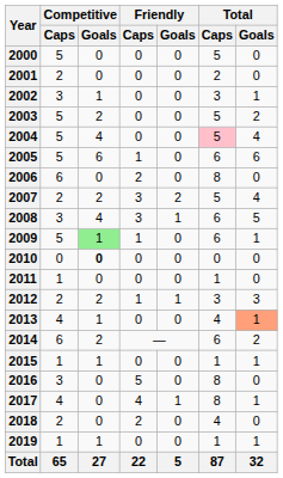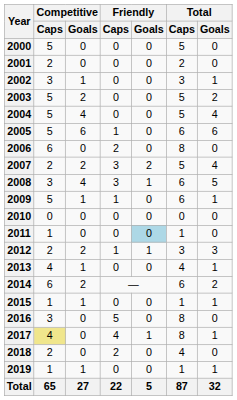2004 | Total / Caps: pink background -> no background
2009 | Competitive / Goals: lightgreen background -> no background
2010 | Competitive / Goals: bold -> normal
2011 | Friendly / Goals: no background -> lightblue background
2013 | Total / Goals: lightsalmon background -> no background
2017 | Competitive / Caps: no background -> khaki background
